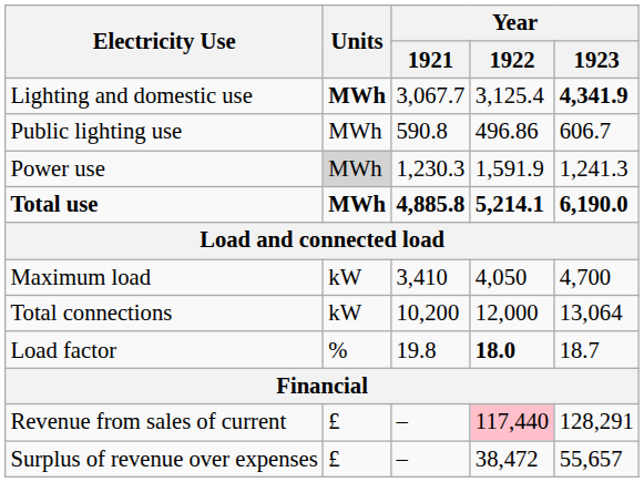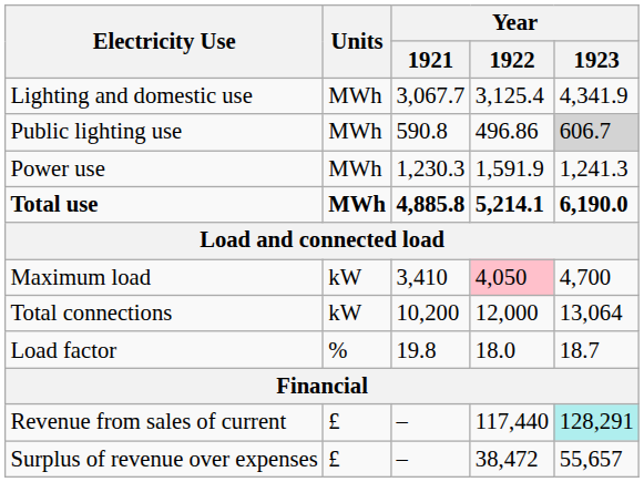Lighting and domestic use | Units: bold -> normal
Lighting and domestic use | Year / 1923: bold -> normal
Public lighting use | Year / 1923: no background -> lightgrey background
Power use | Units: lightgrey background -> no background
Maximum load | Year / 1922: no background -> pink background
Load factor | Year / 1922: bold -> normal
Revenue from sales of current | Year / 1922: pink background -> no background
Revenue from sales of current | Year / 1923: no background -> paleturquoise background
